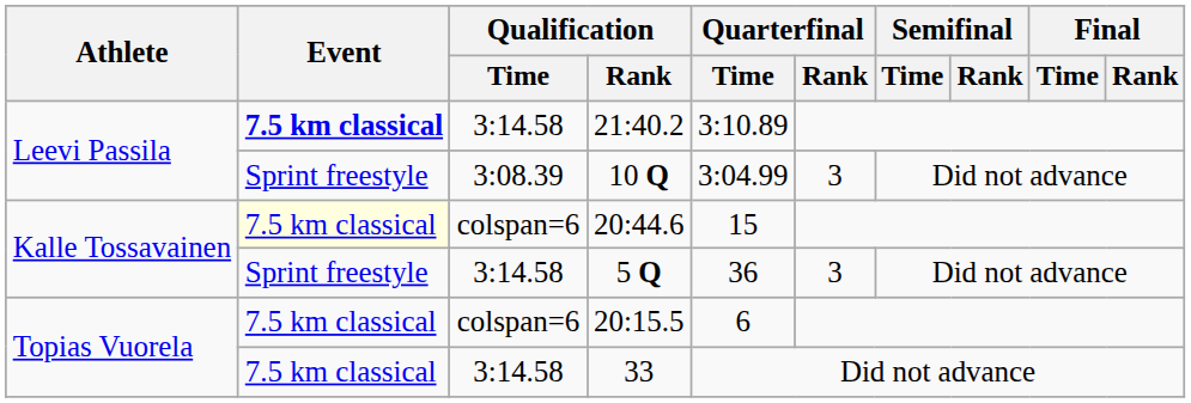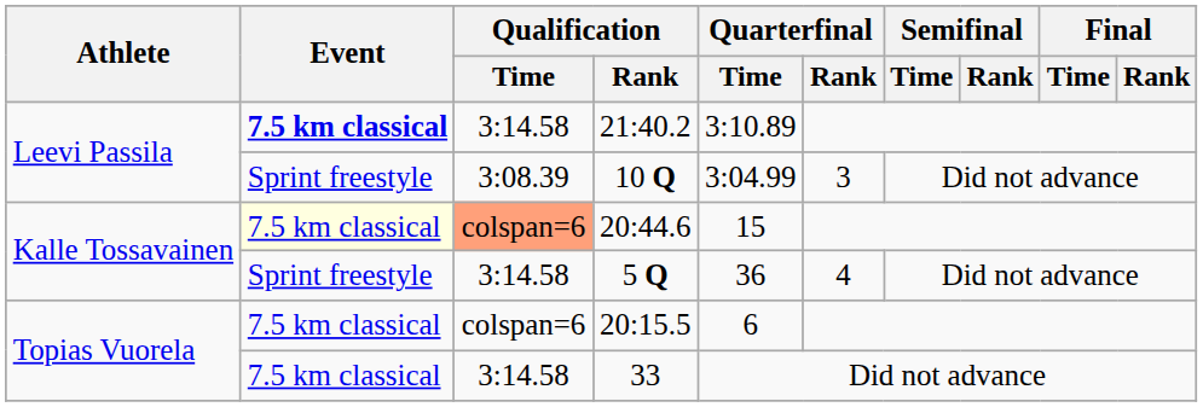20:44.6 | Qualification / Time: no background -> lightsalmon background
5 Q | Quarterfinal / Rank: 3 -> 4
